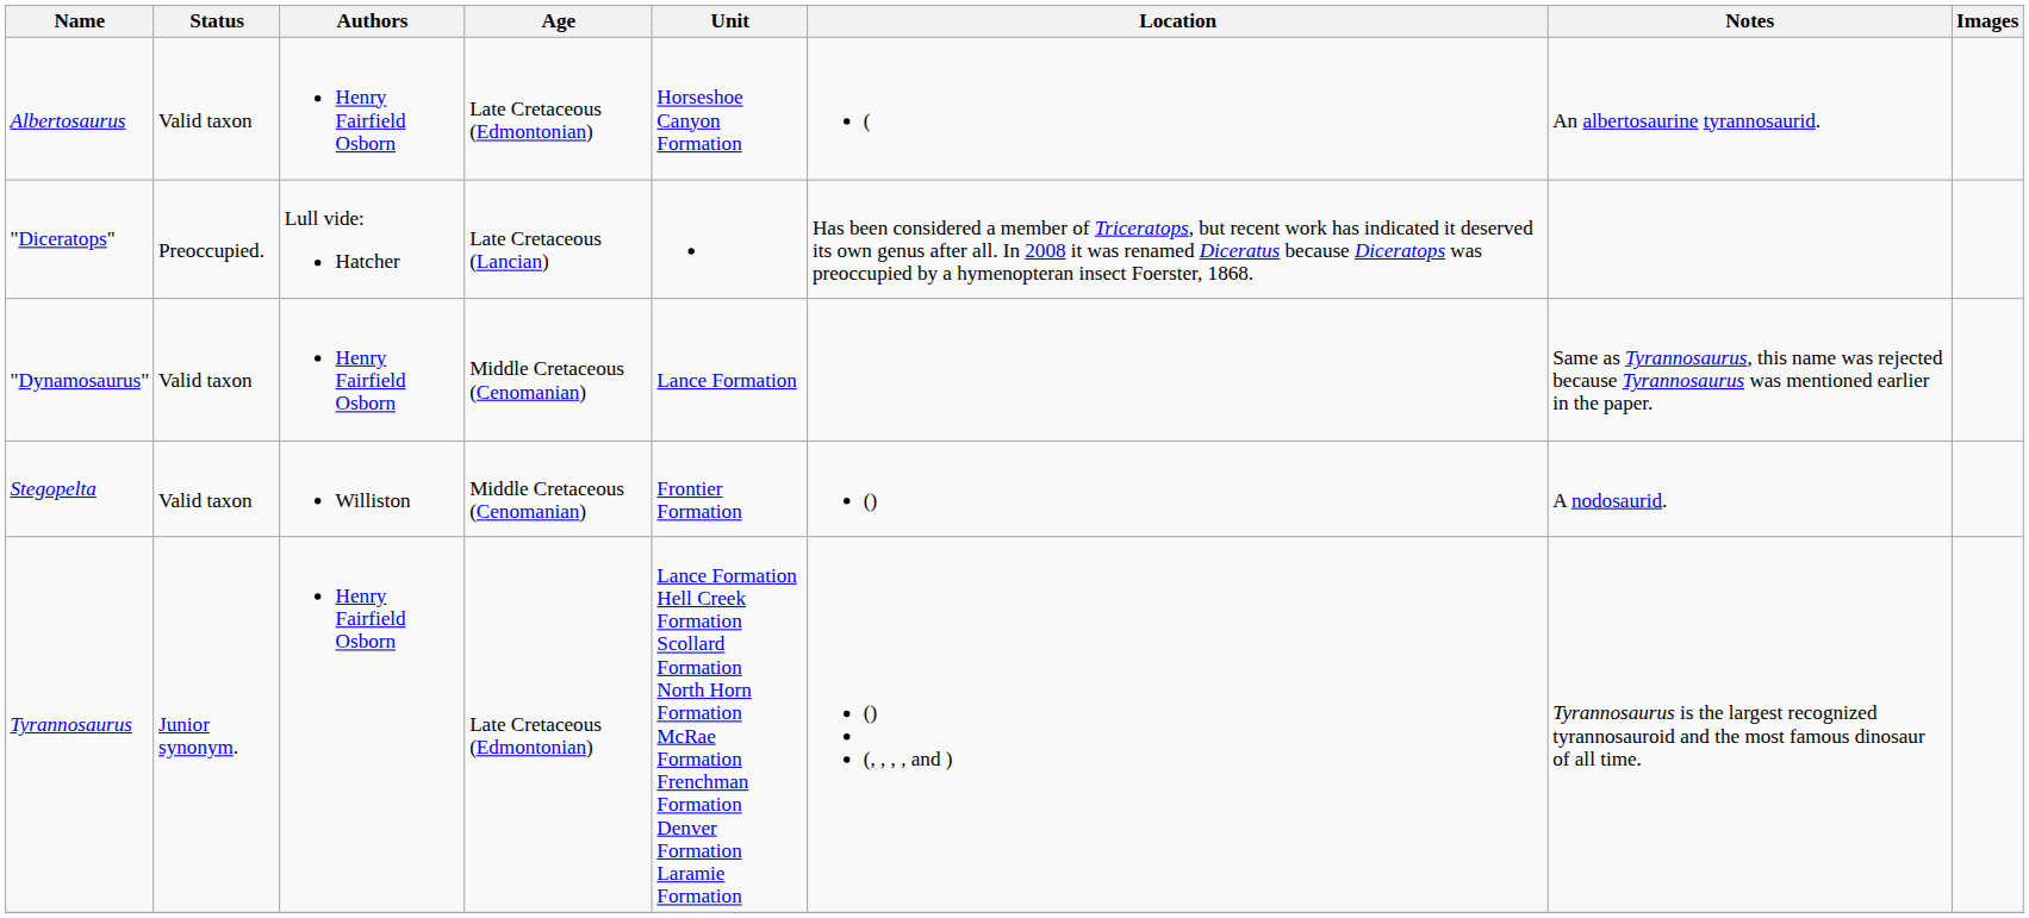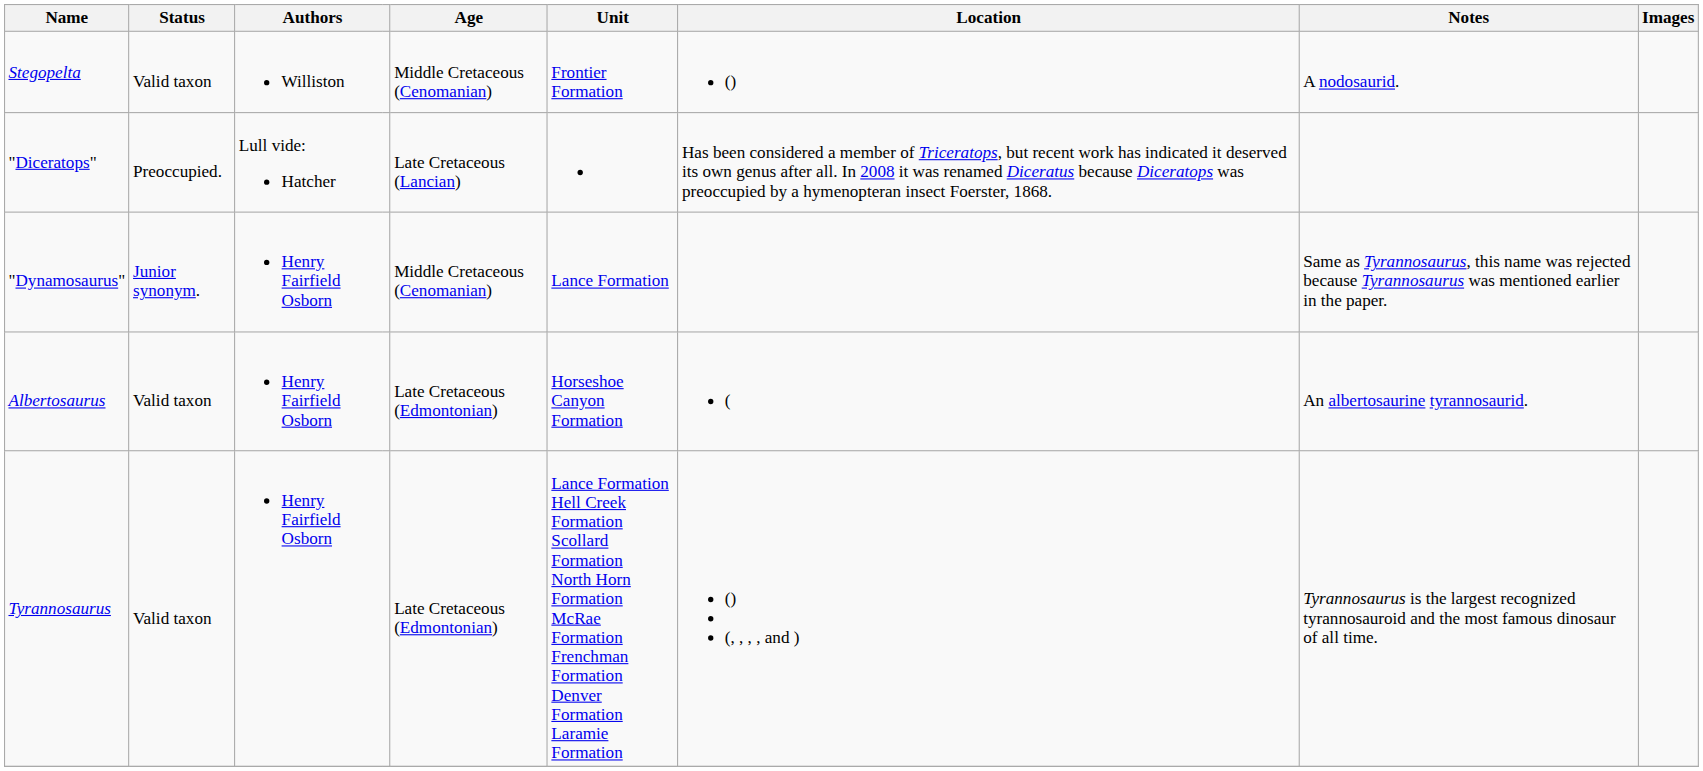rows swapped: Albertosaurus <-> Stegopelta
"Dynamosaurus" | Status: Valid taxon -> Junior synonym.
Tyrannosaurus | Status: Junior synonym. -> Valid taxon
